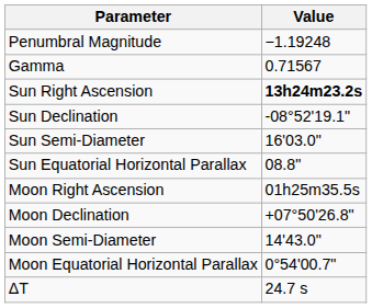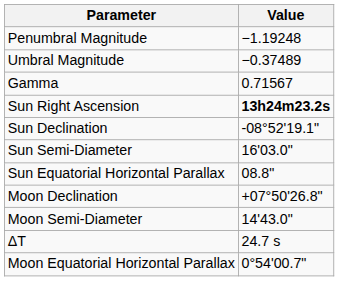+ row: Umbral Magnitude | −0.37489
- row: Moon Right Ascension | 01h25m35.5s
rows swapped: Moon Equatorial Horizontal Parallax <-> ΔT
